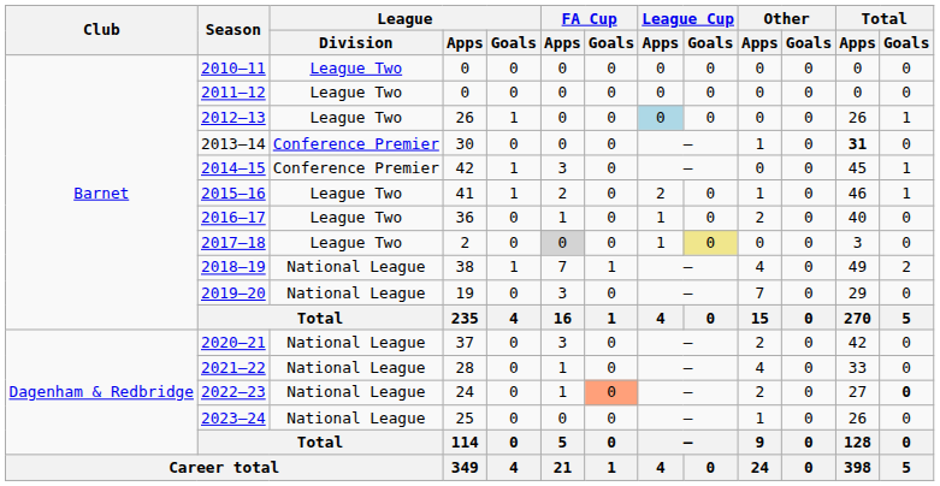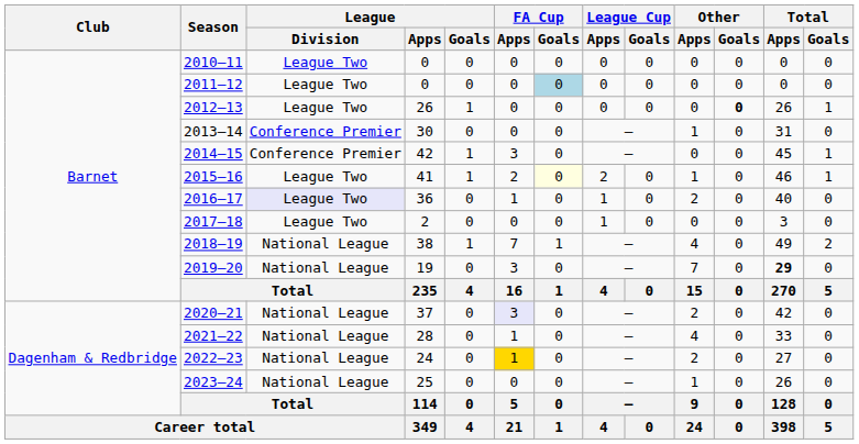2011–12 | FA Cup / Goals: no background -> lightblue background
2012–13 | League Cup / Apps: lightblue background -> no background
2012–13 | Other / Goals: normal -> bold
2013–14 | Total / Apps: bold -> normal
2015–16 | FA Cup / Goals: no background -> lightyellow background
2016–17 | League / Division: no background -> lavender background
2017–18 | FA Cup / Apps: lightgrey background -> no background
2017–18 | League Cup / Goals: khaki background -> no background
2019–20 | Total / Apps: normal -> bold
2020–21 | FA Cup / Apps: no background -> lavender background
2022–23 | FA Cup / Apps: no background -> gold background
2022–23 | FA Cup / Goals: lightsalmon background -> no background
2022–23 | Total / Goals: bold -> normal
